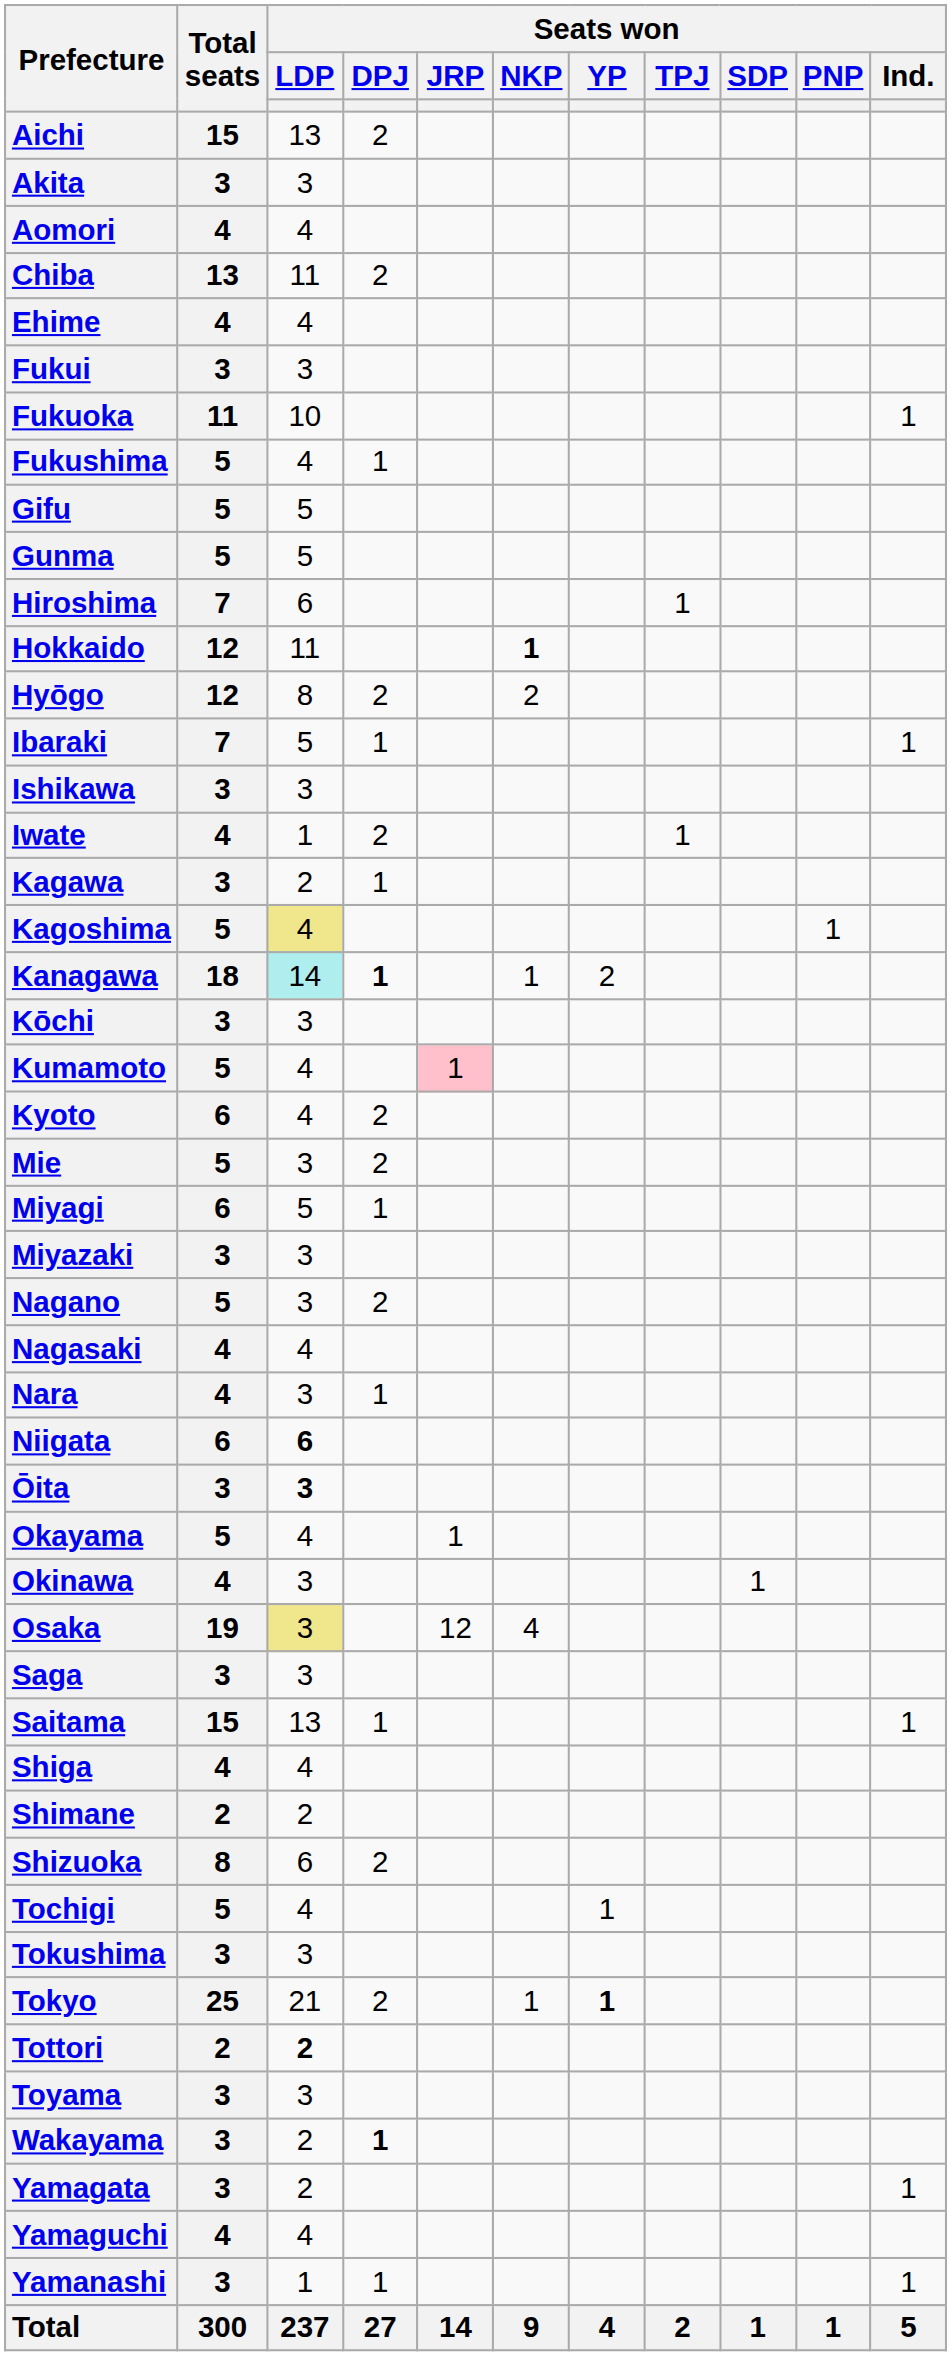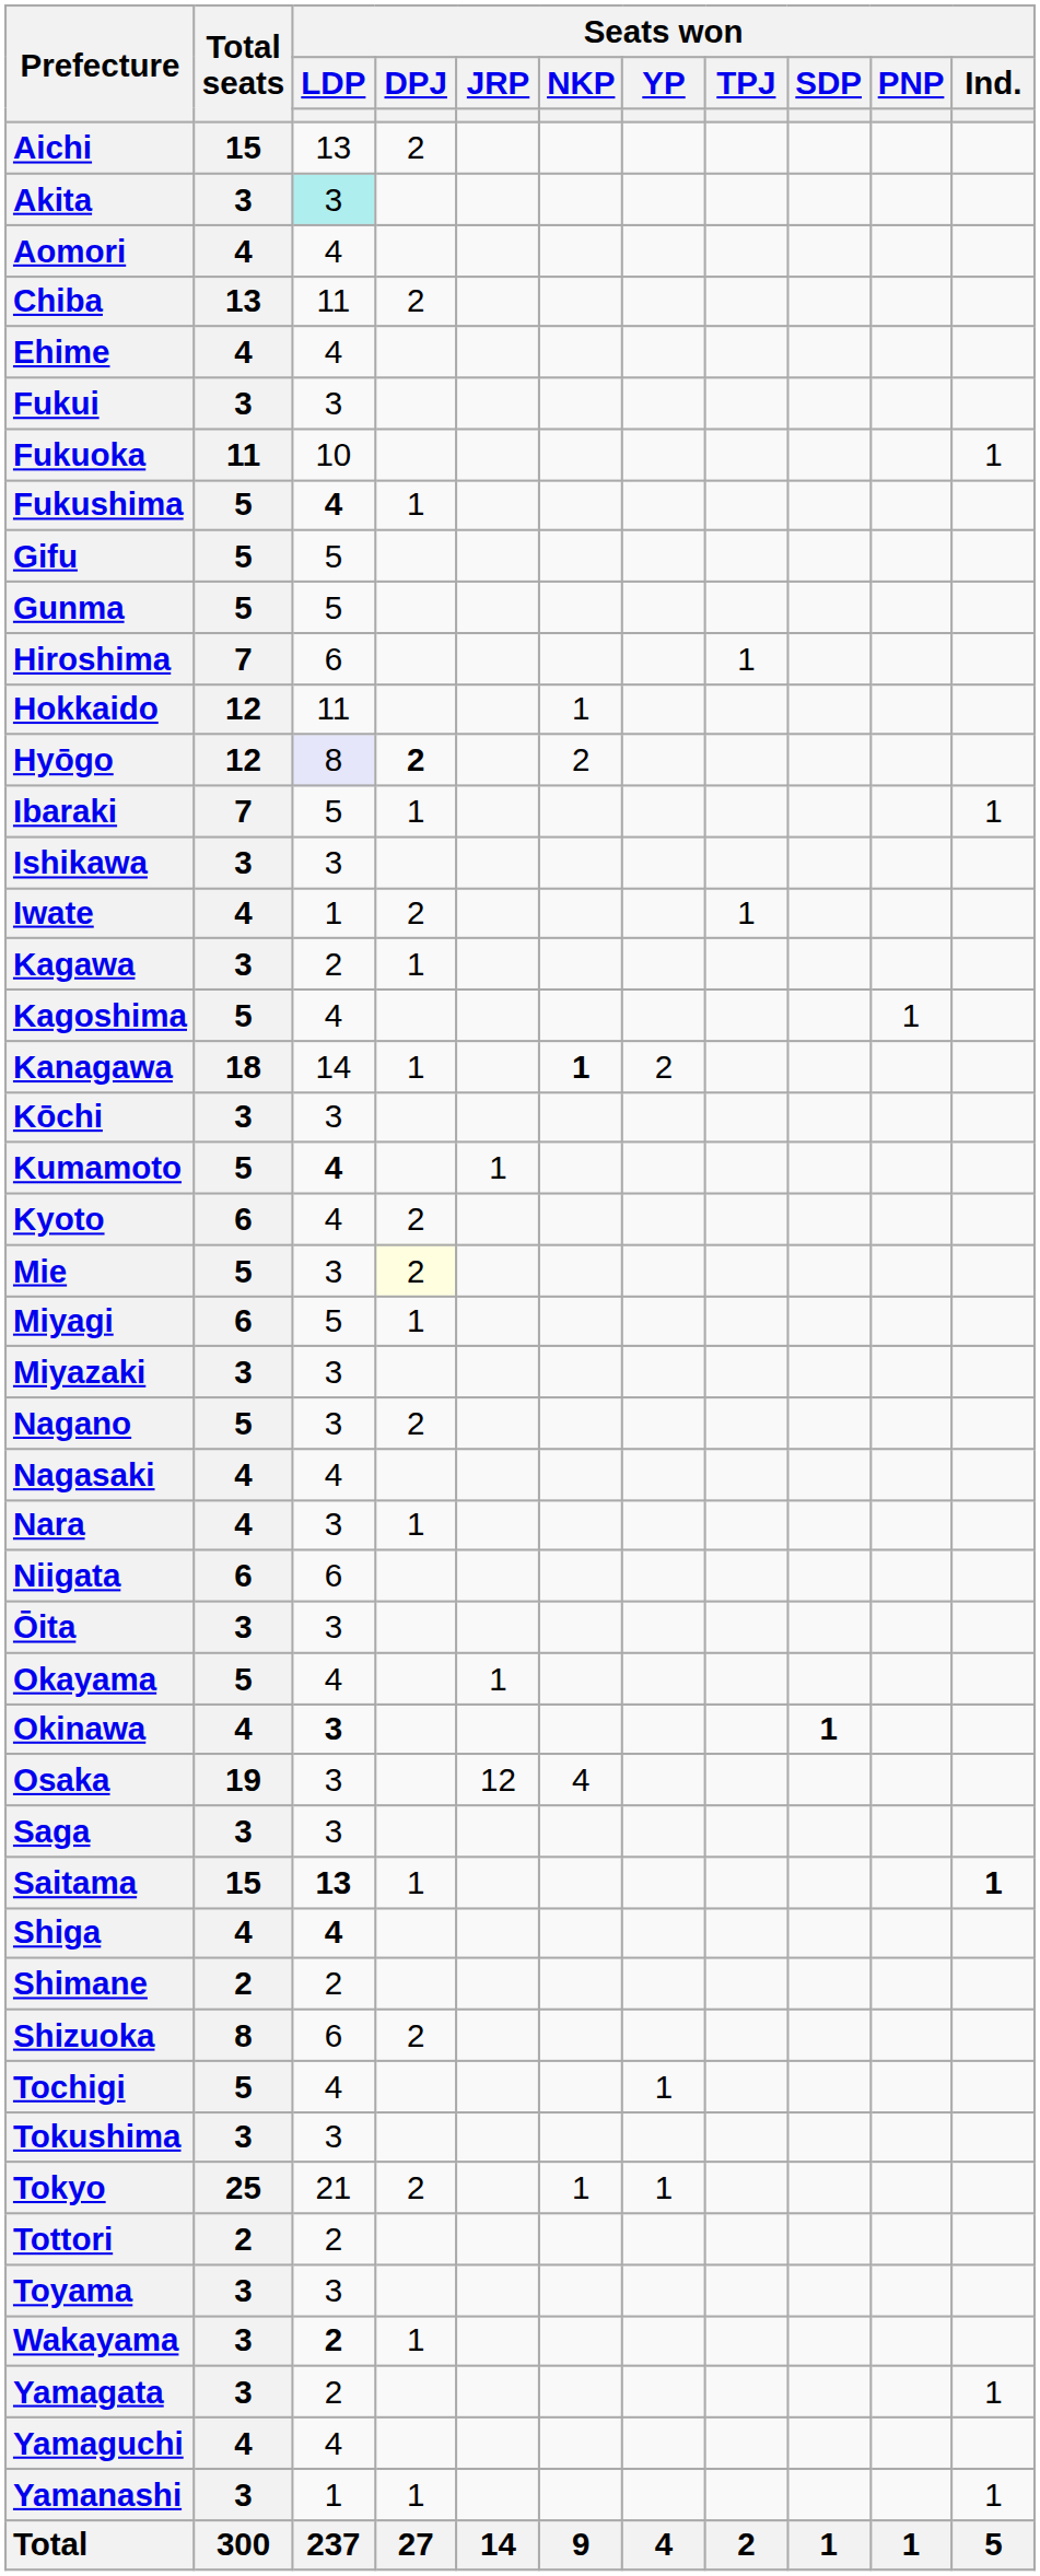Akita | Seats won / LDP: no background -> paleturquoise background
Fukushima | Seats won / LDP: normal -> bold
Hokkaido | Seats won / NKP: bold -> normal
Hyōgo | Seats won / LDP: no background -> lavender background
Hyōgo | Seats won / DPJ: normal -> bold
Kagoshima | Seats won / LDP: khaki background -> no background
Kanagawa | Seats won / LDP: paleturquoise background -> no background
Kanagawa | Seats won / DPJ: bold -> normal
Kanagawa | Seats won / NKP: normal -> bold
Kumamoto | Seats won / LDP: normal -> bold
Kumamoto | Seats won / JRP: pink background -> no background
Mie | Seats won / DPJ: no background -> lightyellow background
Niigata | Seats won / LDP: bold -> normal
Ōita | Seats won / LDP: bold -> normal
Okinawa | Seats won / LDP: normal -> bold
Okinawa | Seats won / SDP: normal -> bold
Osaka | Seats won / LDP: khaki background -> no background
Saitama | Seats won / LDP: normal -> bold
Saitama | Seats won / Ind.: normal -> bold
Shiga | Seats won / LDP: normal -> bold
Tokyo | Seats won / YP: bold -> normal
Tottori | Seats won / LDP: bold -> normal
Wakayama | Seats won / LDP: normal -> bold
Wakayama | Seats won / DPJ: bold -> normal
